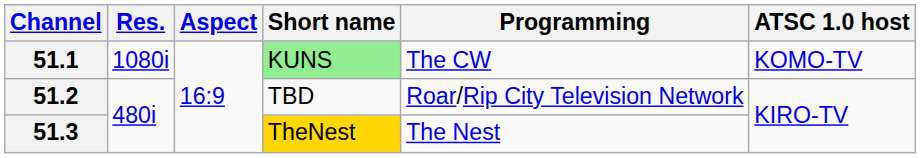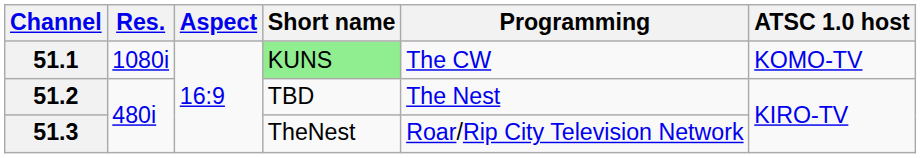51.2 | Programming: Roar/Rip City Television Network -> The Nest
51.3 | Short name: gold background -> no background
51.3 | Programming: The Nest -> Roar/Rip City Television Network
